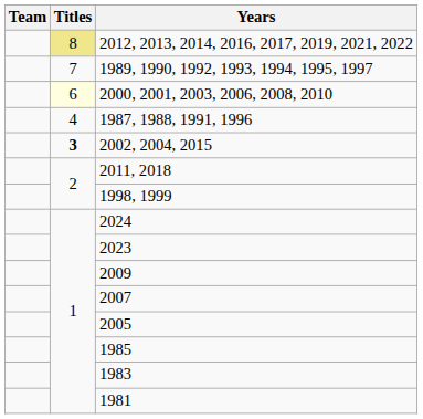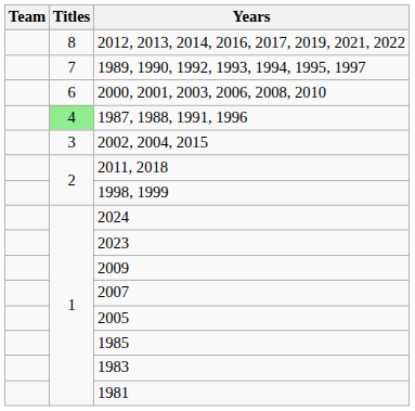2012, 2013, 2014, 2016, 2017, 2019, 2021, 2022 | Titles: khaki background -> no background
2000, 2001, 2003, 2006, 2008, 2010 | Titles: lightyellow background -> no background
1987, 1988, 1991, 1996 | Titles: no background -> lightgreen background
2002, 2004, 2015 | Titles: bold -> normal
